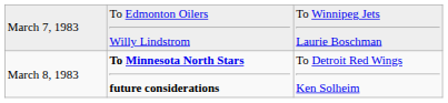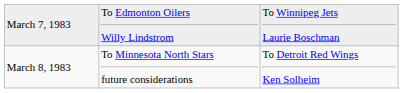March 8, 1983 | column 2: bold -> normal
